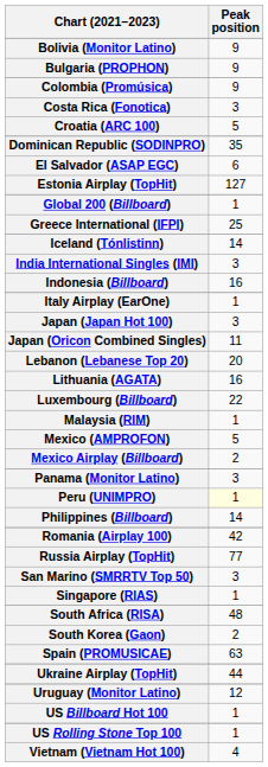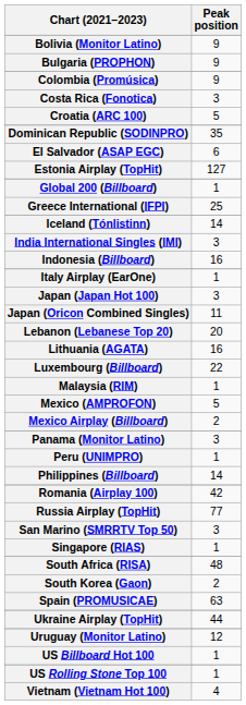Peru (UNIMPRO) | Peak position: lightyellow background -> no background
